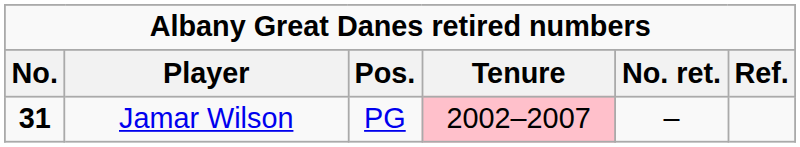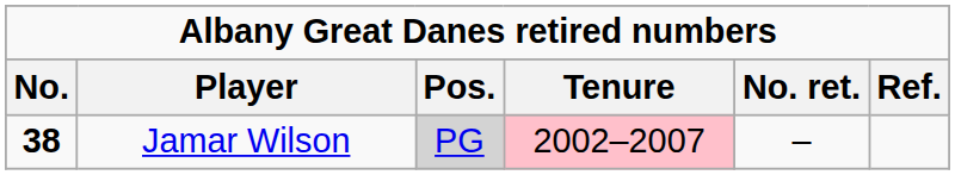Jamar Wilson | No.: 31 -> 38
Jamar Wilson | Pos.: no background -> lightgrey background
